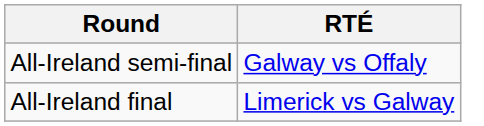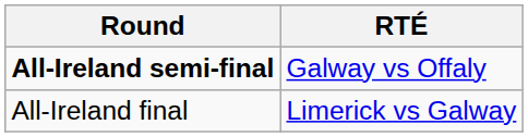row 2 | Round: normal -> bold
